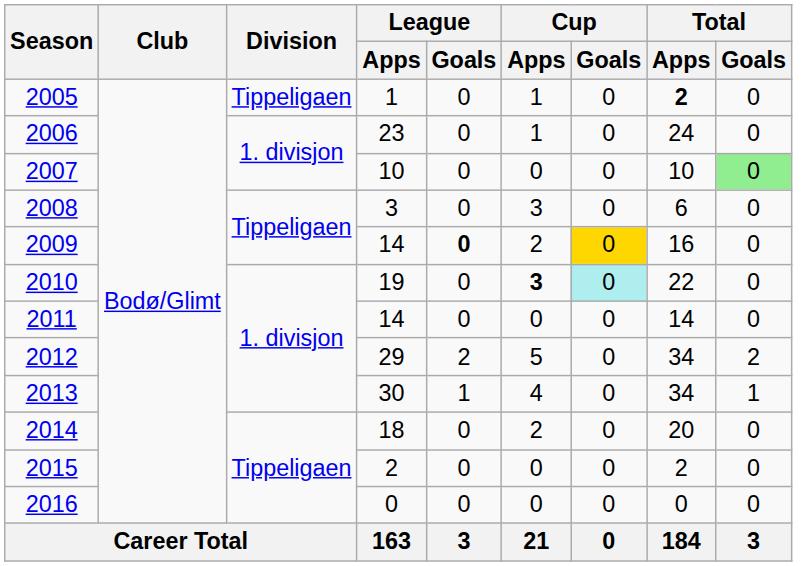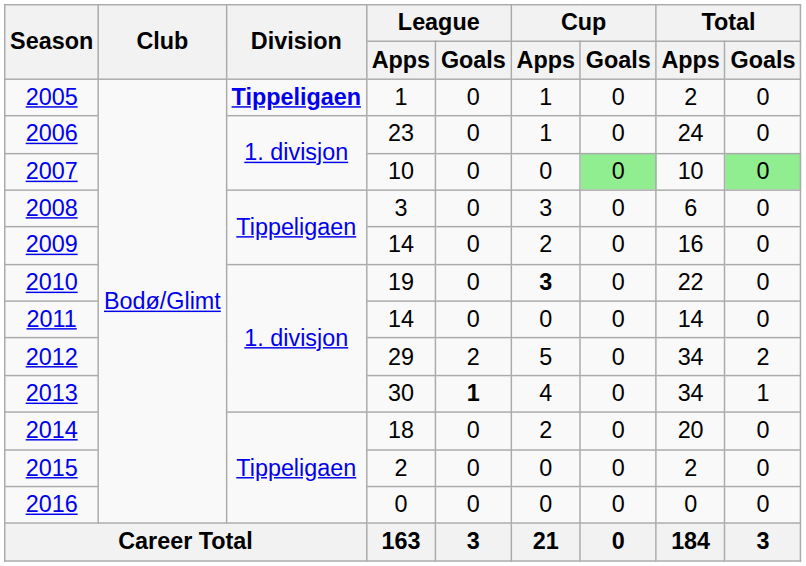2005 | Division: normal -> bold
2005 | Total / Apps: bold -> normal
2007 | Cup / Goals: no background -> lightgreen background
2009 | League / Goals: bold -> normal
2009 | Cup / Goals: gold background -> no background
2010 | Cup / Goals: paleturquoise background -> no background
2013 | League / Goals: normal -> bold
